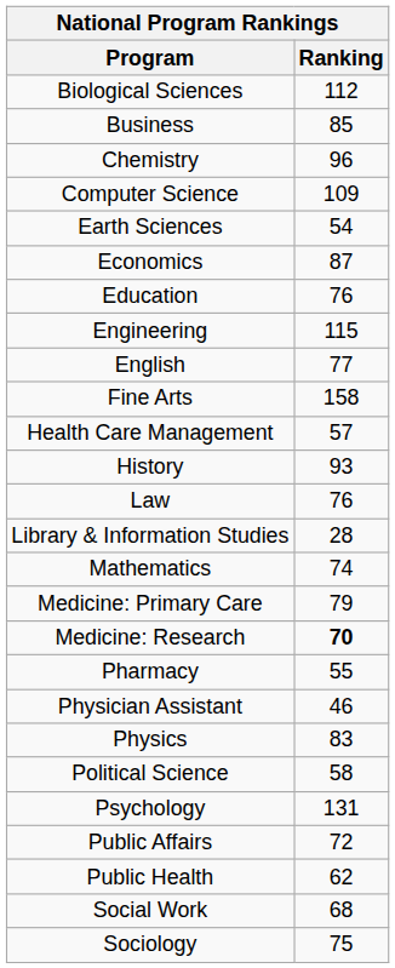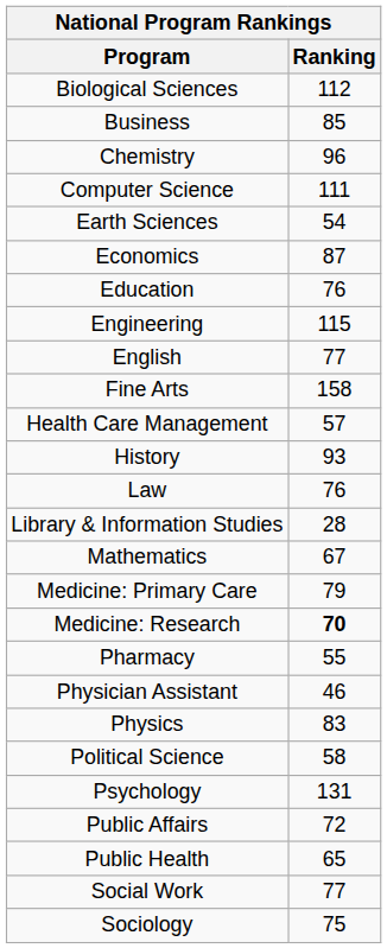Computer Science | Ranking: 109 -> 111
Mathematics | Ranking: 74 -> 67
Public Health | Ranking: 62 -> 65
Social Work | Ranking: 68 -> 77
